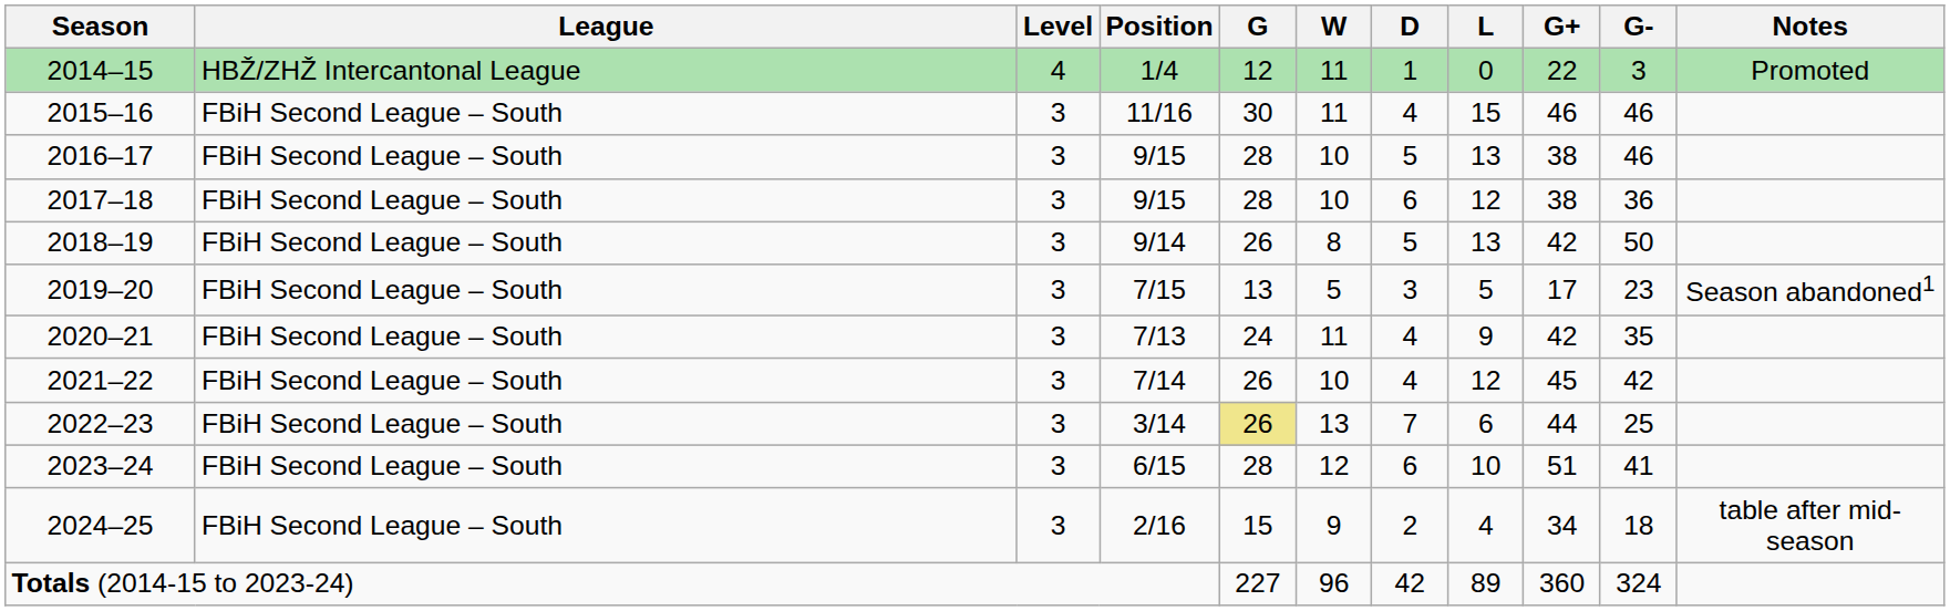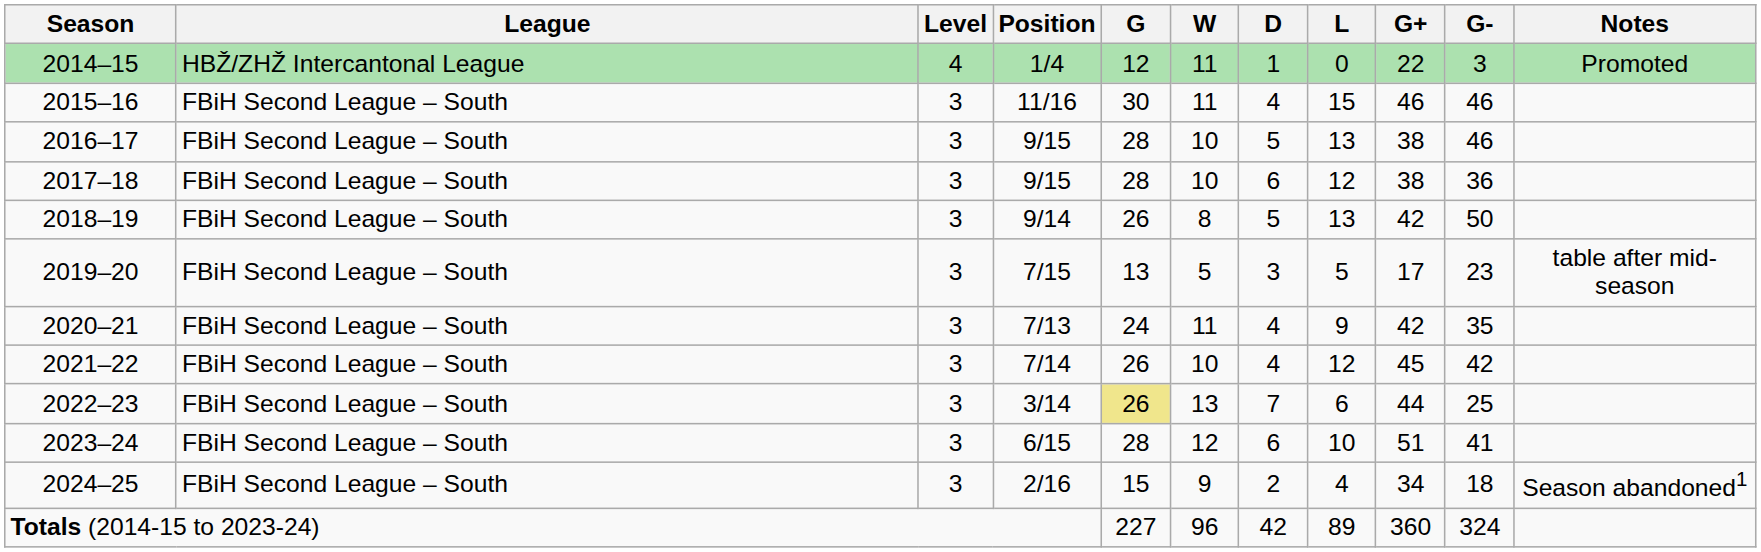2019–20 | Notes: Season abandoned1 -> table after mid-season
2024–25 | Notes: table after mid-season -> Season abandoned1
